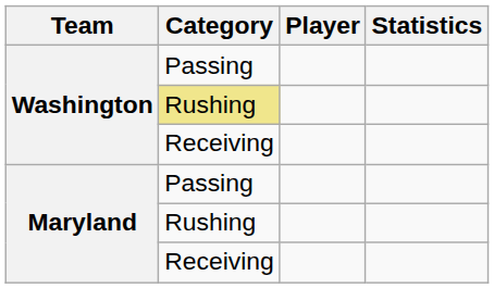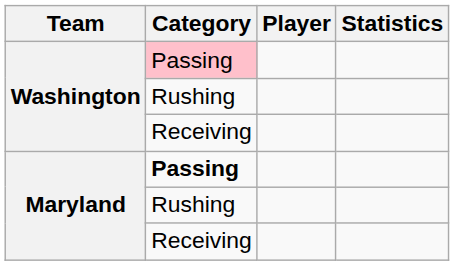Washington / Passing | Category: no background -> pink background
Washington / Rushing | Category: khaki background -> no background
Maryland / Passing | Category: normal -> bold
